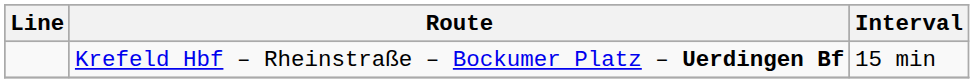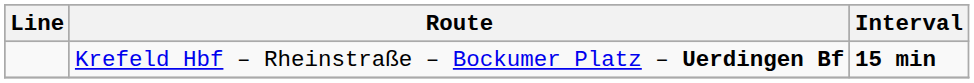Krefeld Hbf – Rheinstraße – Bockumer Platz – Uerdingen Bf | Interval: normal -> bold
